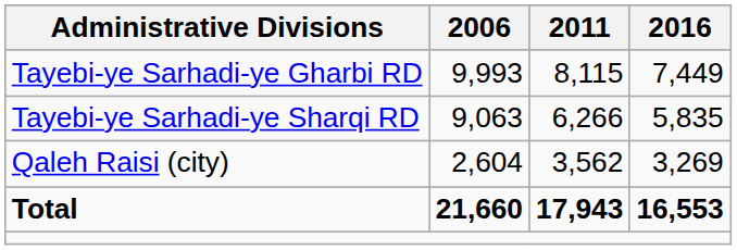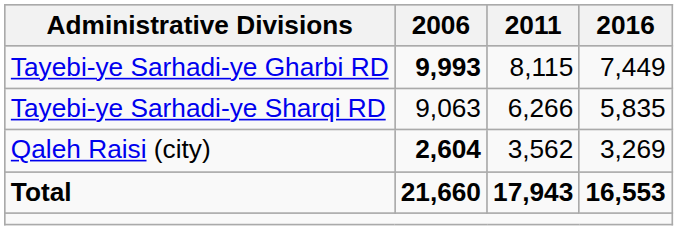Tayebi-ye Sarhadi-ye Gharbi RD | 2006: normal -> bold
Qaleh Raisi (city) | 2006: normal -> bold
